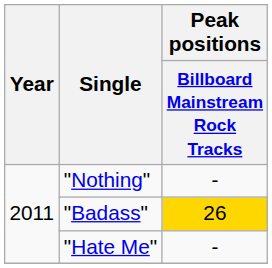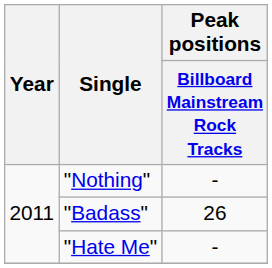"Badass" | Peak positions / Billboard Mainstream Rock Tracks: gold background -> no background
